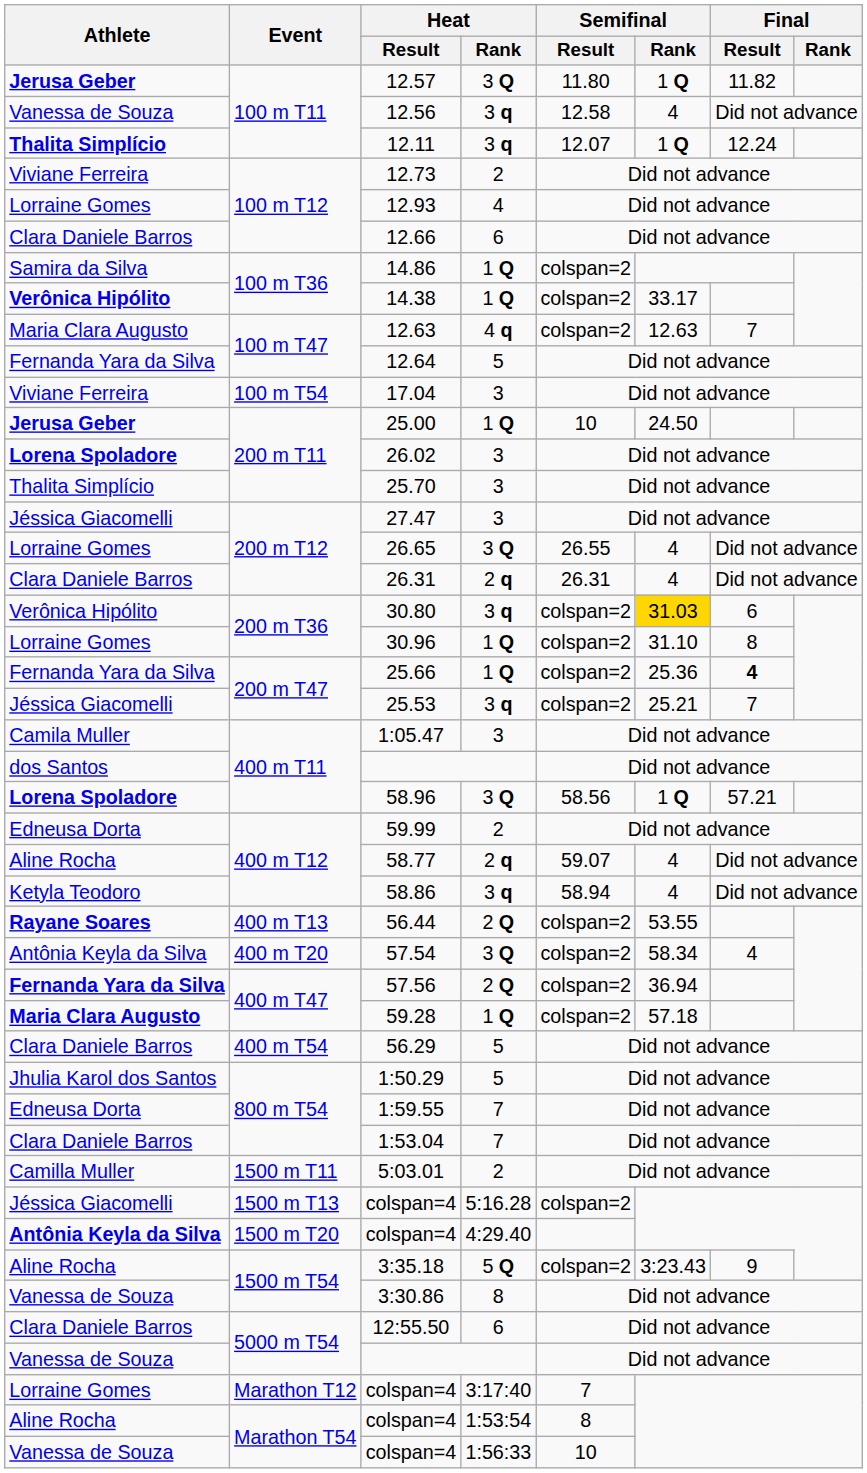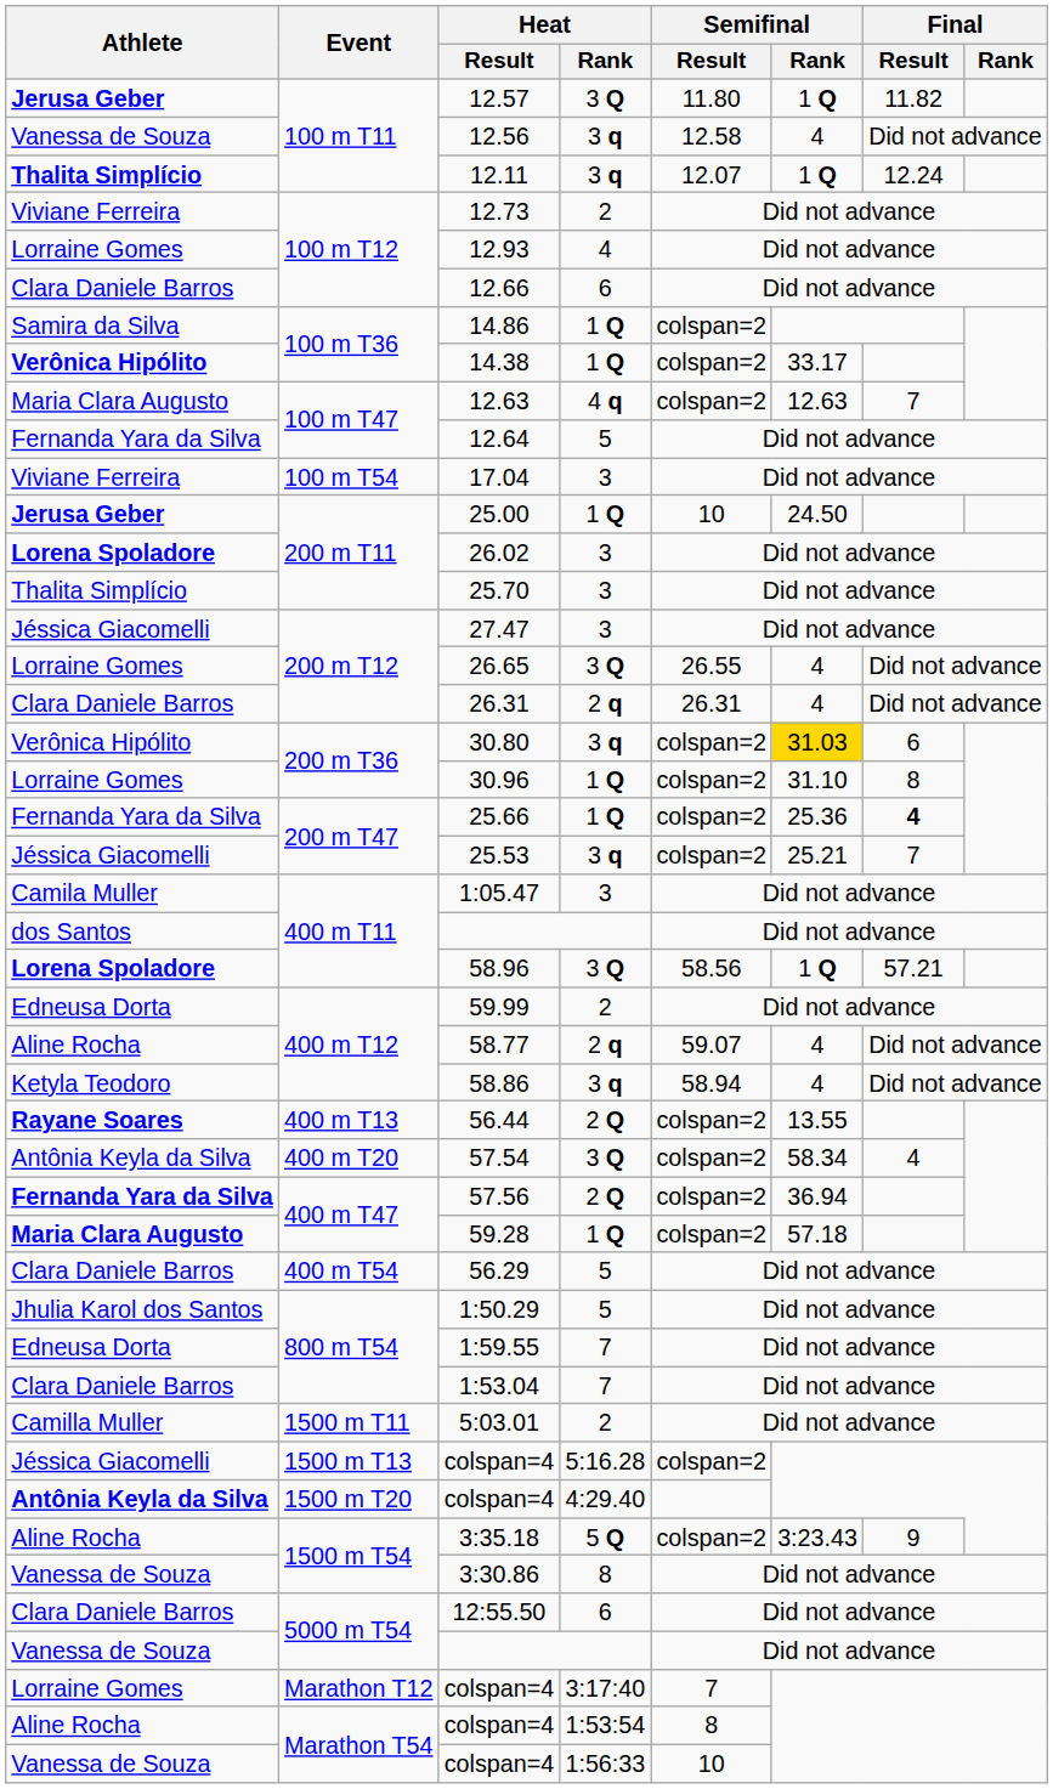56.44 | Semifinal / Rank: 53.55 -> 13.55
